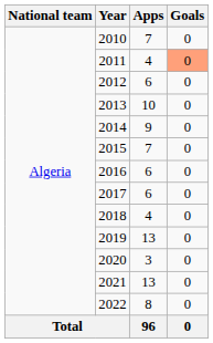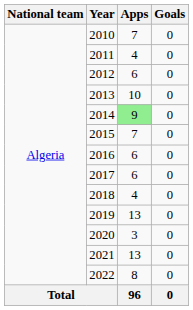2011 | Goals: lightsalmon background -> no background
2014 | Apps: no background -> lightgreen background
